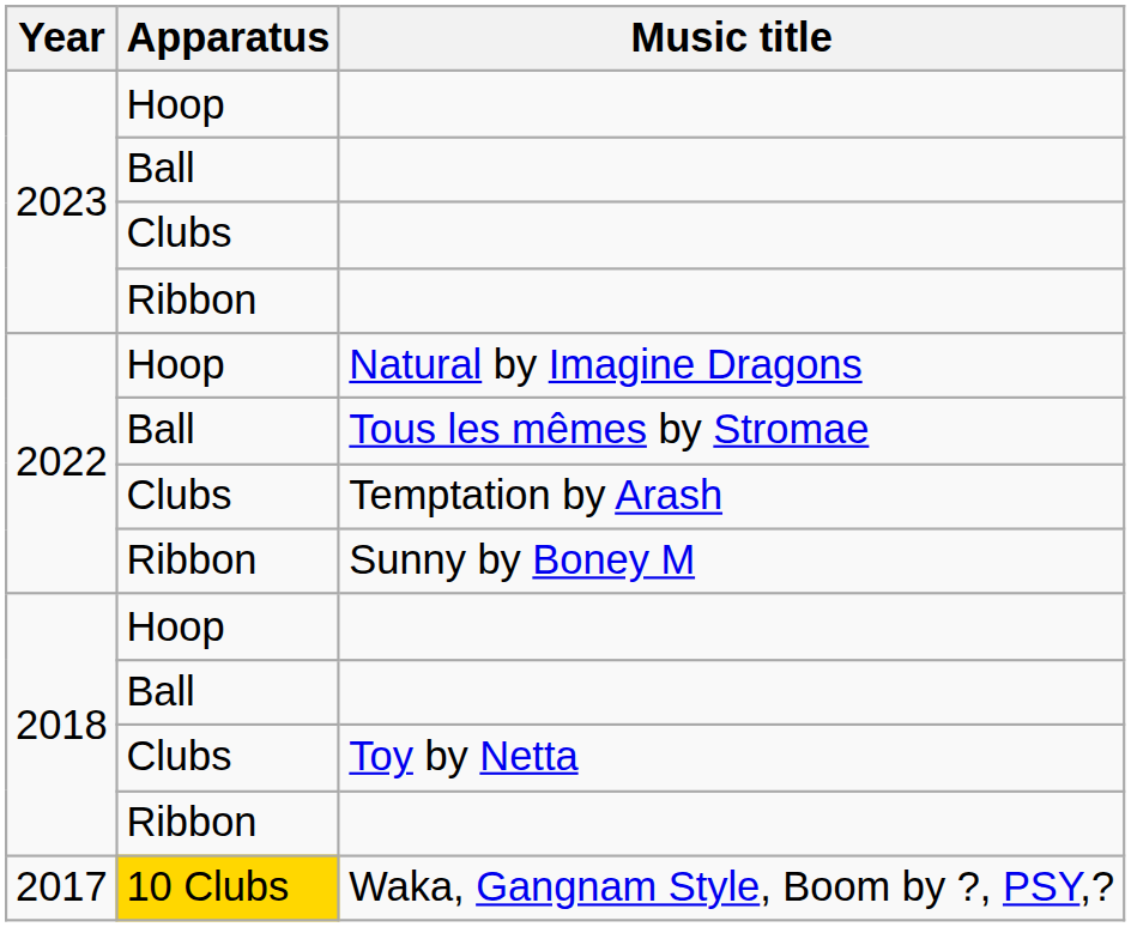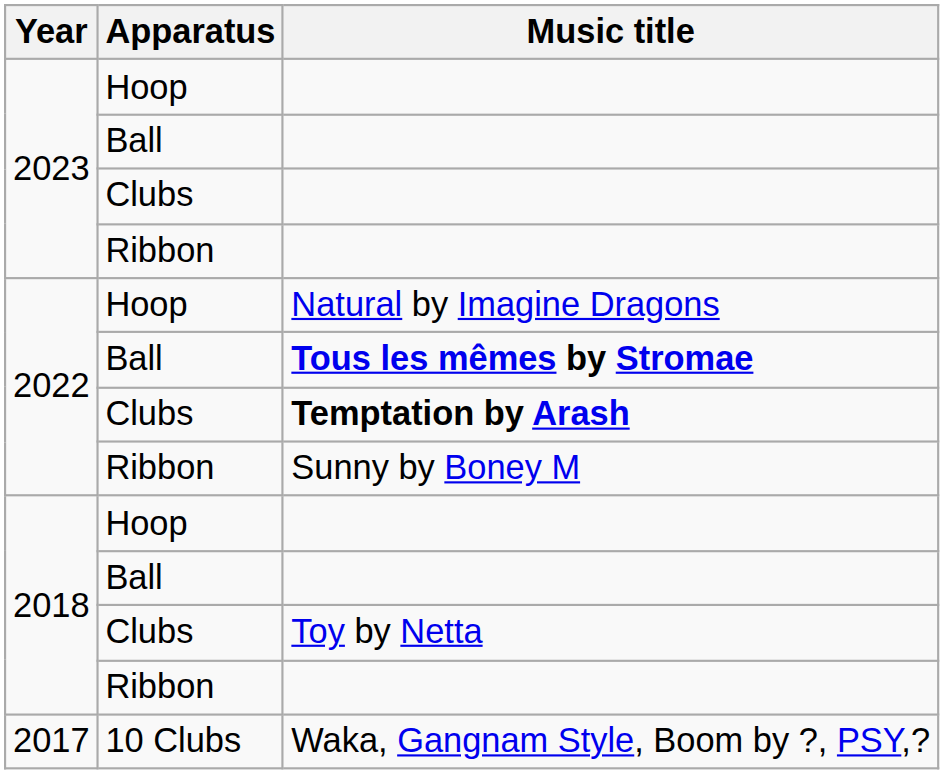Tous les mêmes by Stromae | Music title: normal -> bold
Temptation by Arash | Music title: normal -> bold
Waka, Gangnam Style, Boom by ?, PSY,? | Apparatus: gold background -> no background
